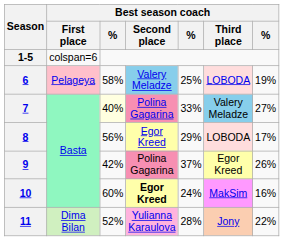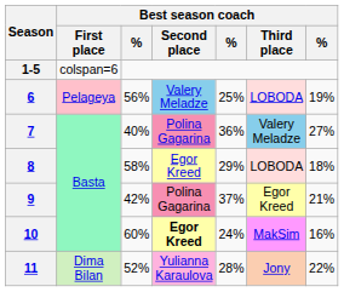6 | column 3: 58% -> 56%
7 | column 3: lightyellow background -> no background
7 | column 5: 33% -> 36%
8 | column 3: 56% -> 58%
8 | column 7: 17% -> 18%
9 | column 7: 26% -> 21%
